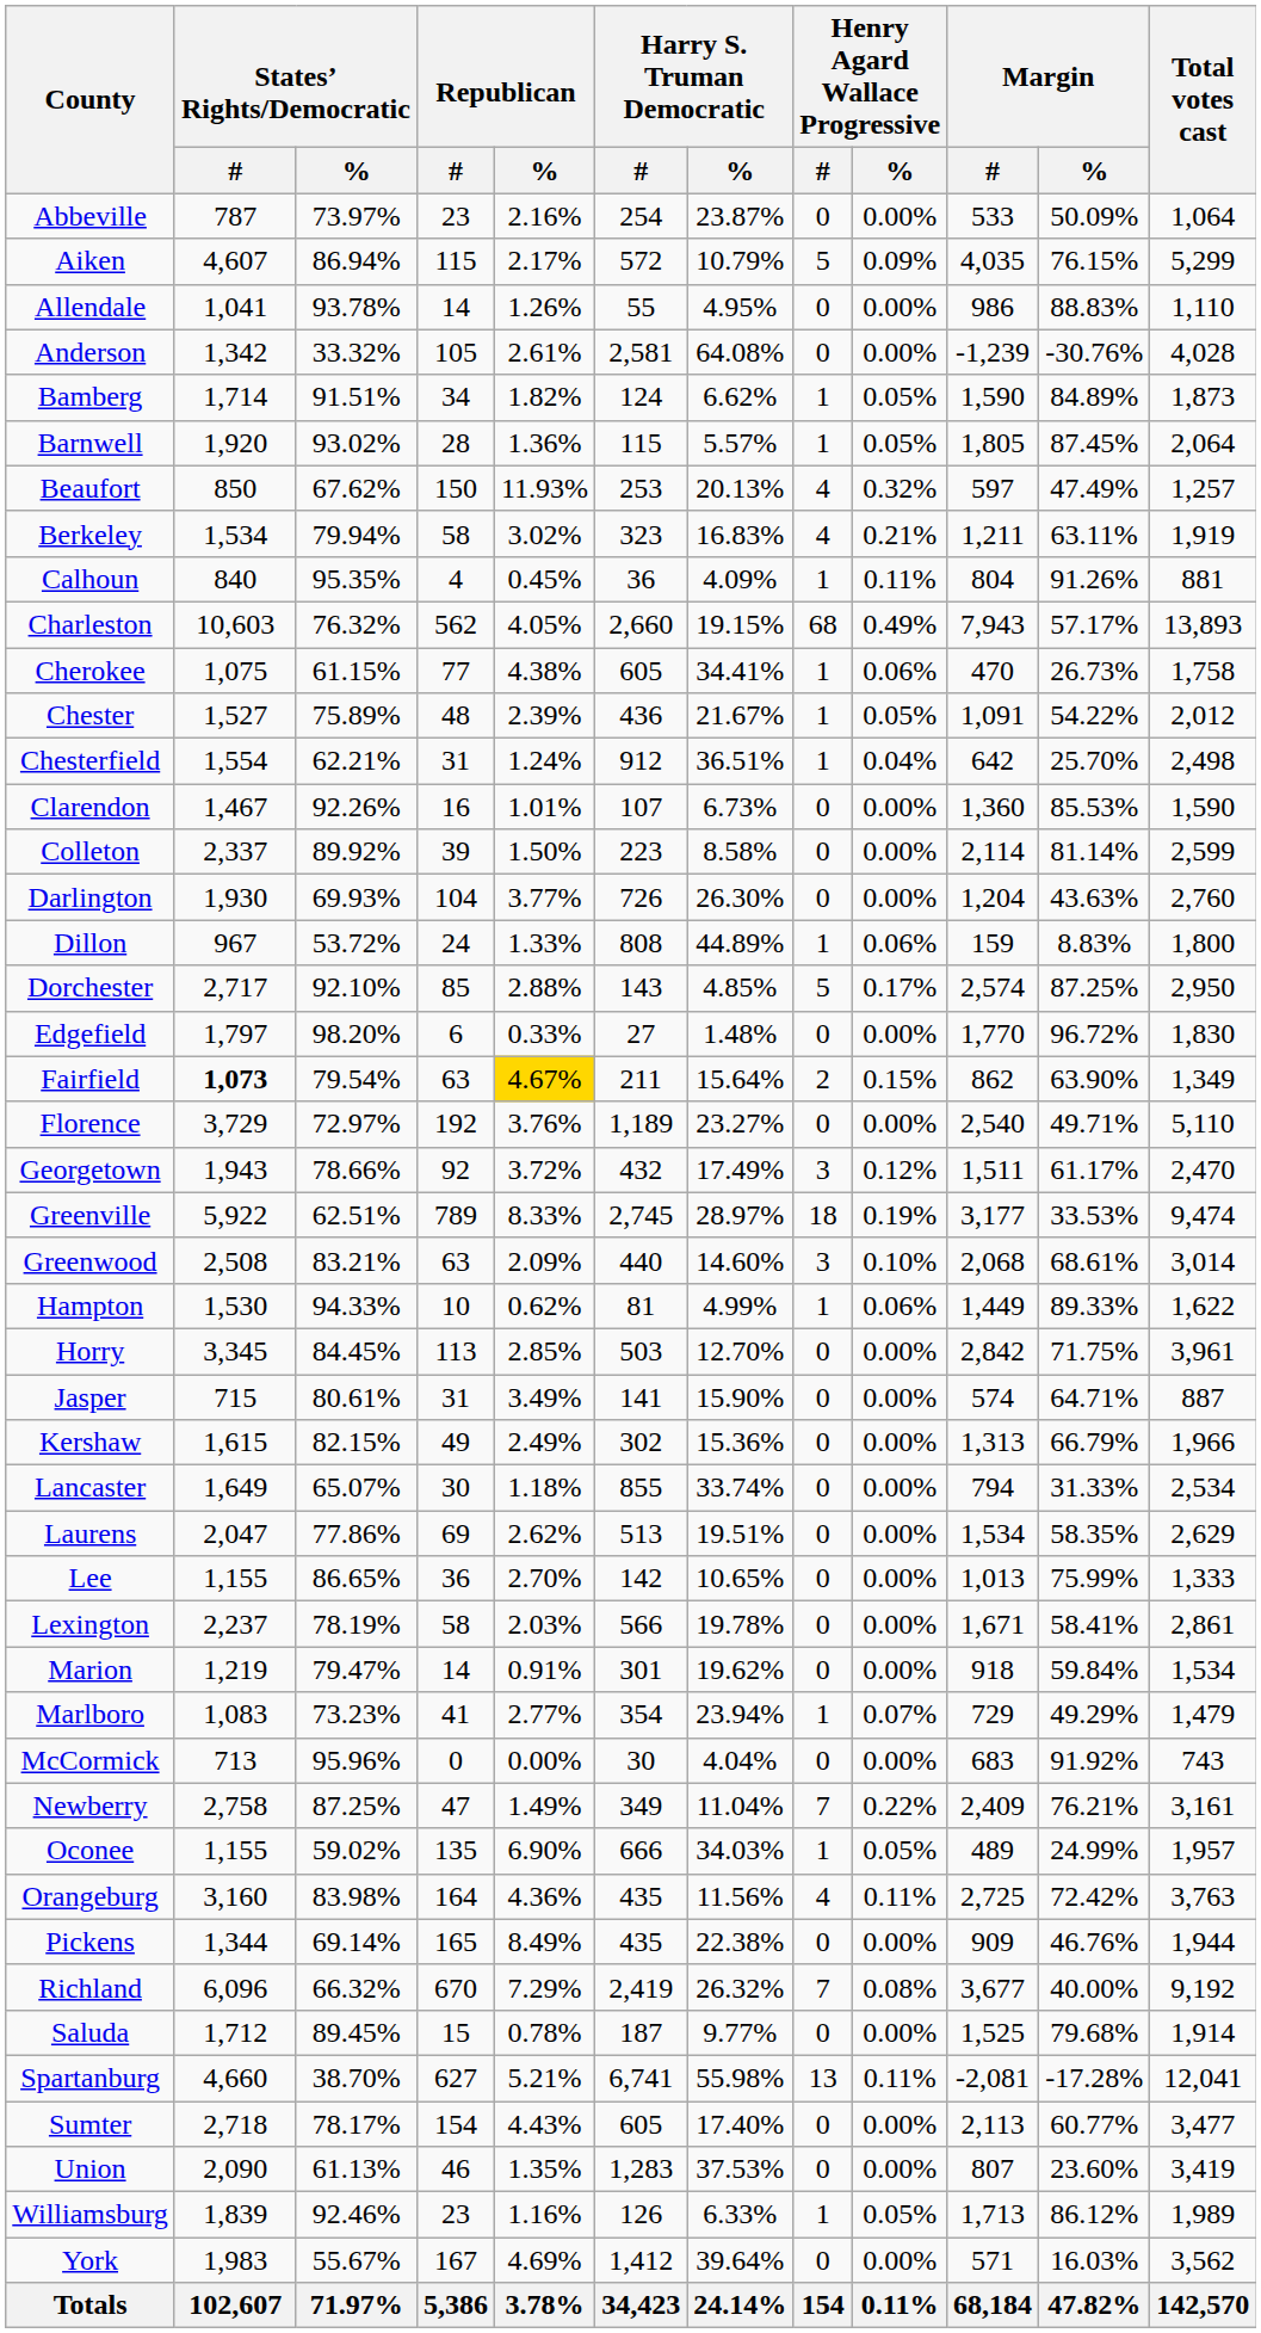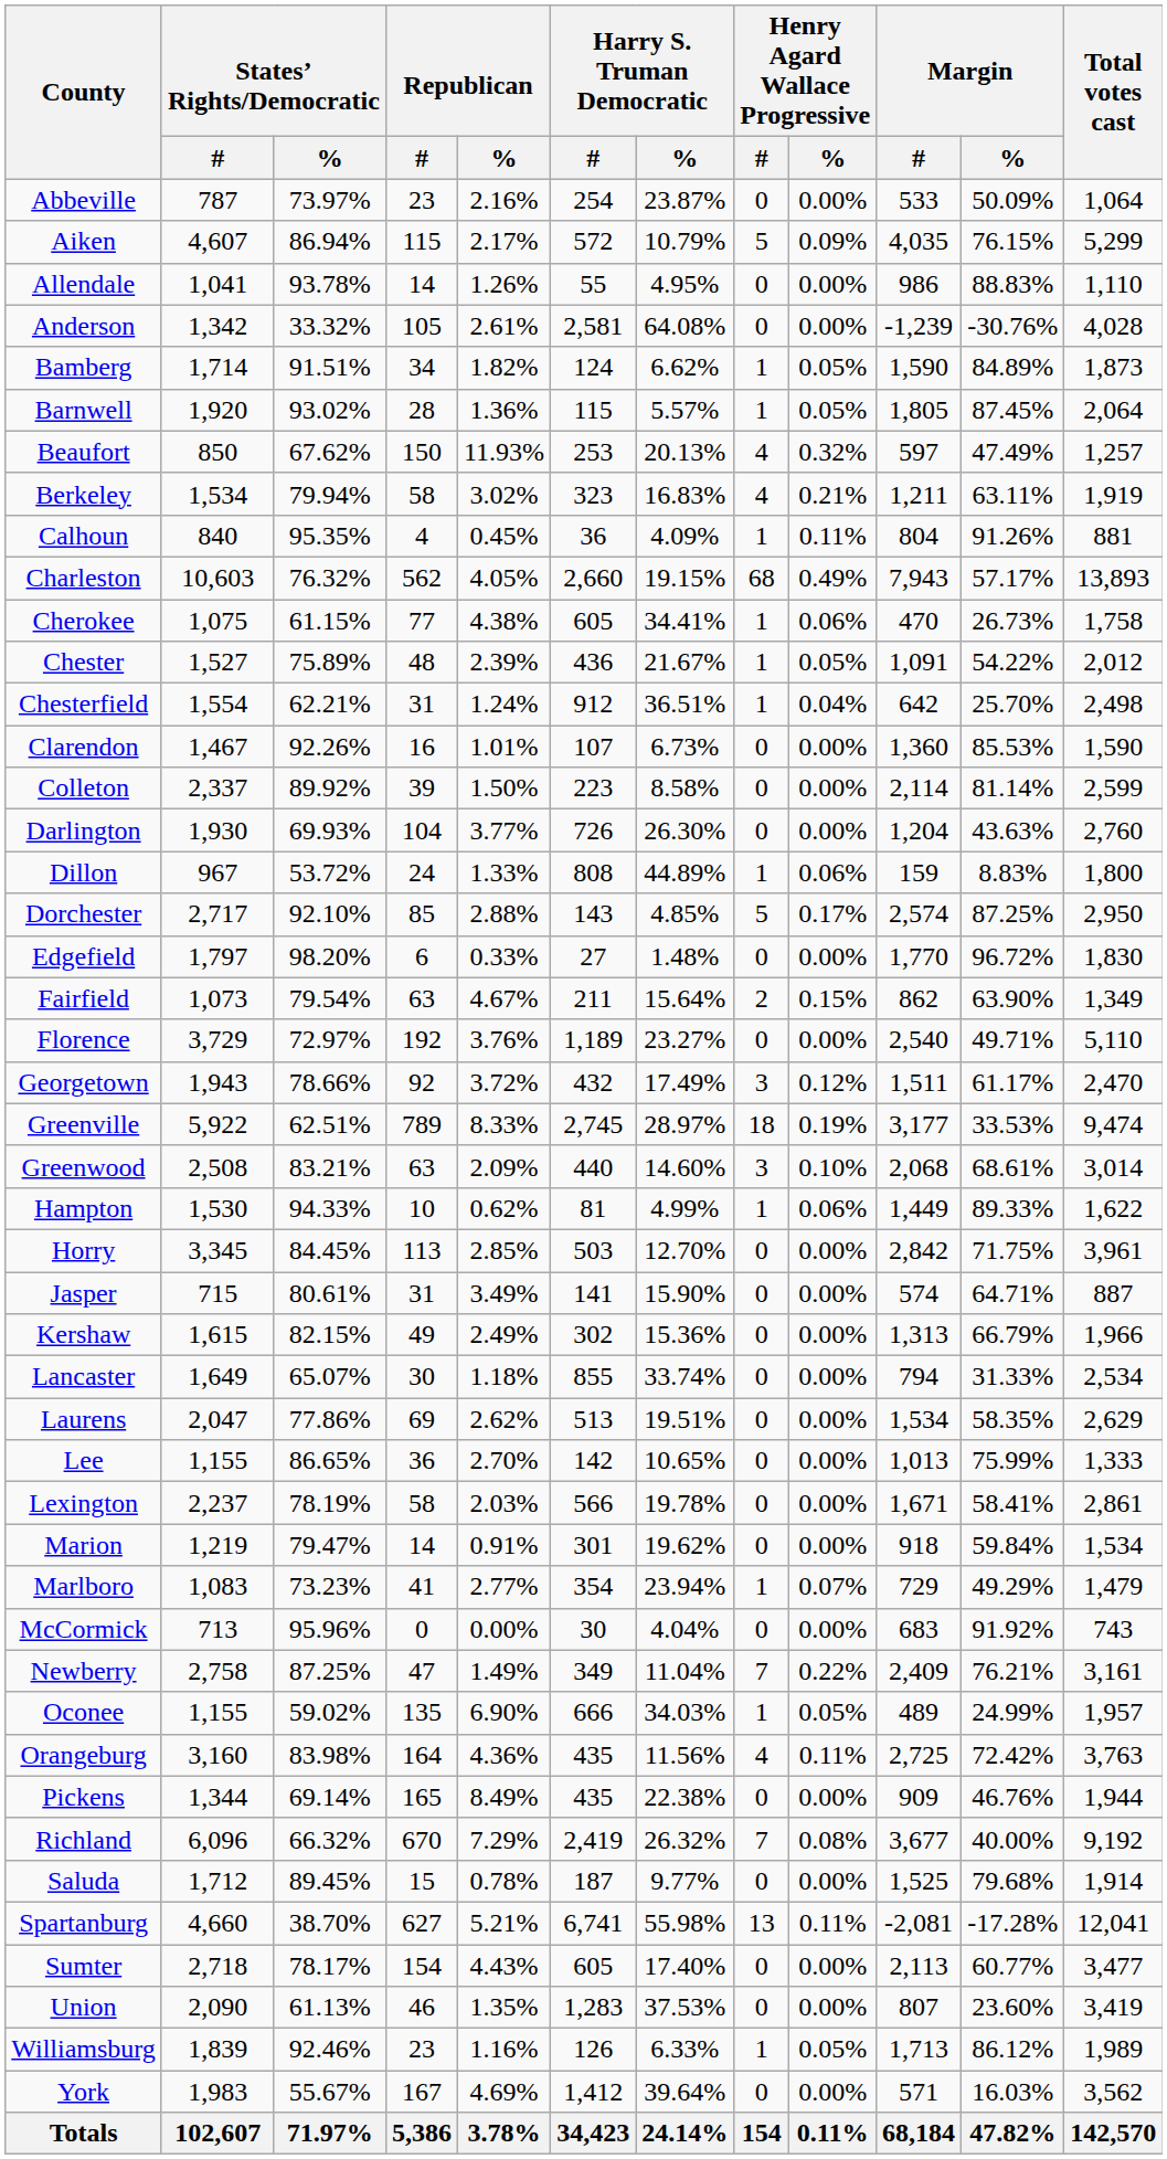Fairfield | States’ Rights/Democratic / #: bold -> normal
Fairfield | Republican / %: gold background -> no background
